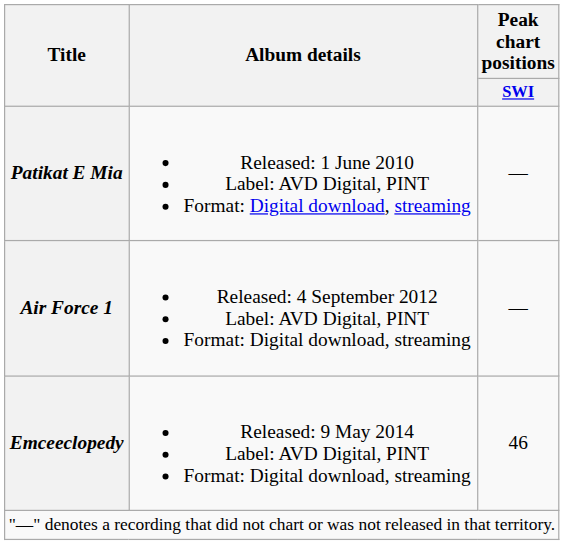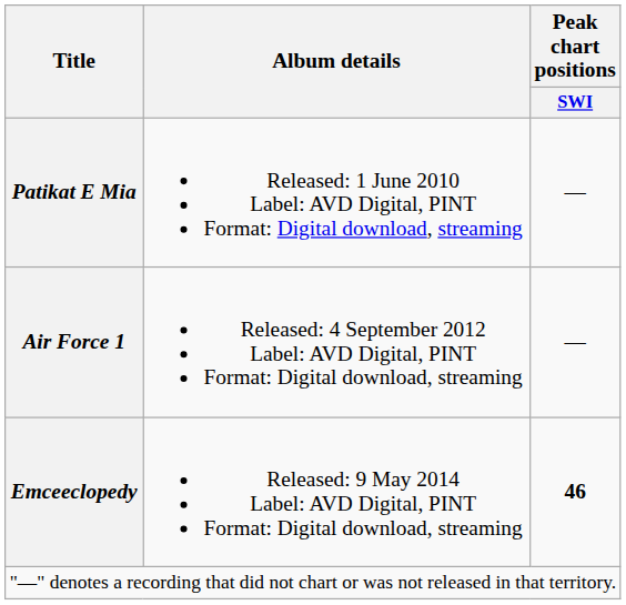Emceeclopedy | Peak chart positions / SWI: normal -> bold
